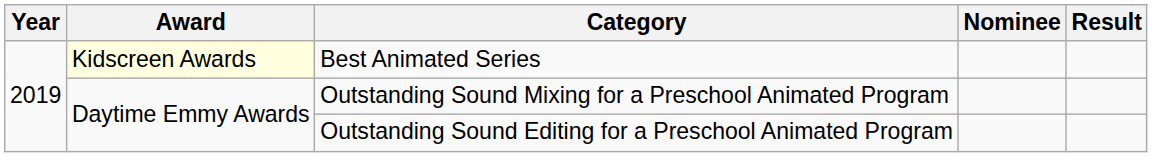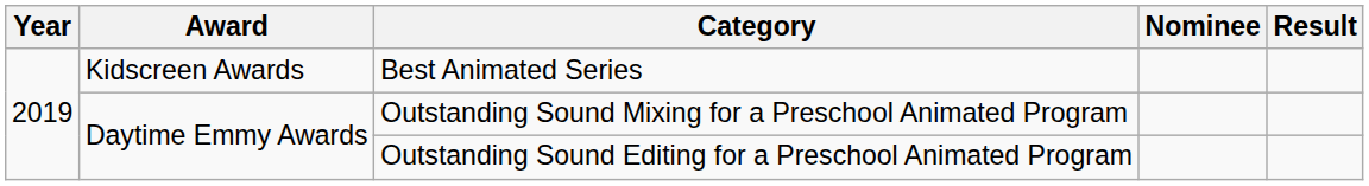Best Animated Series | Award: lightyellow background -> no background
